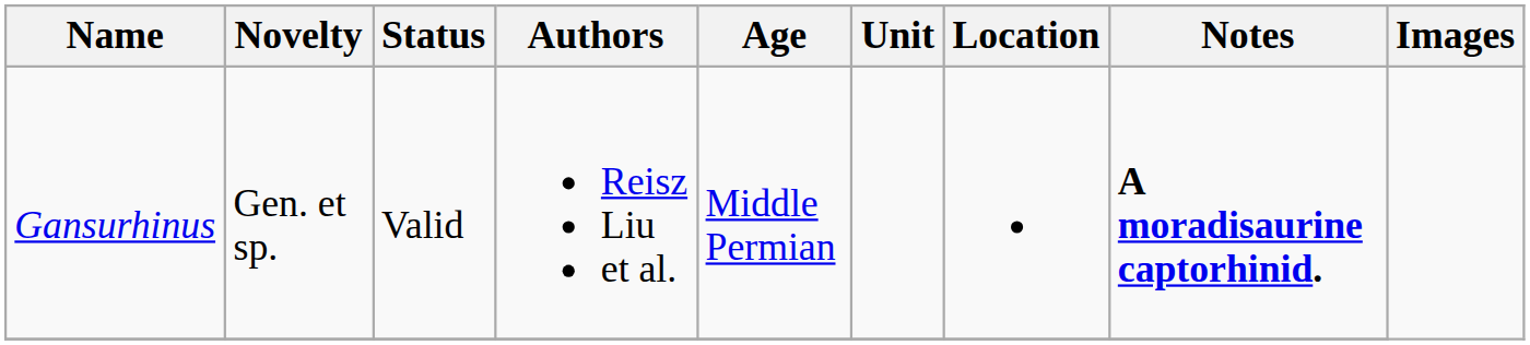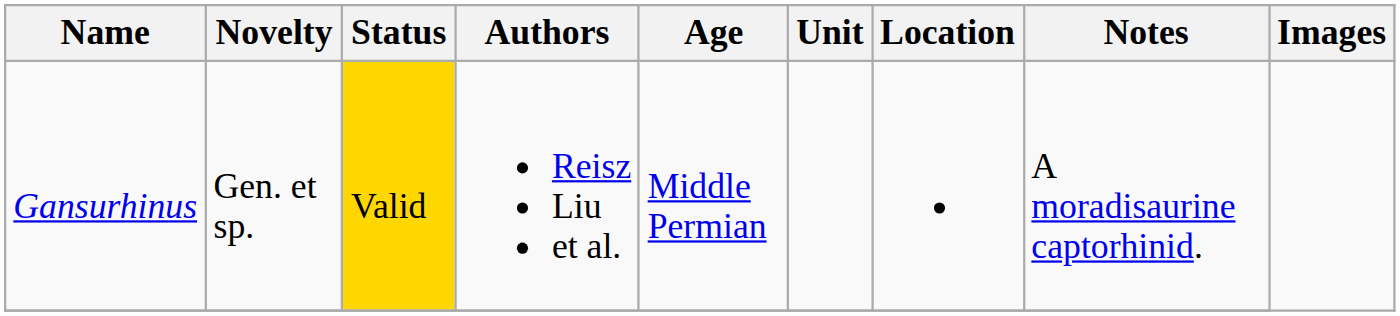Gansurhinus | Status: no background -> gold background
Gansurhinus | Notes: bold -> normal
